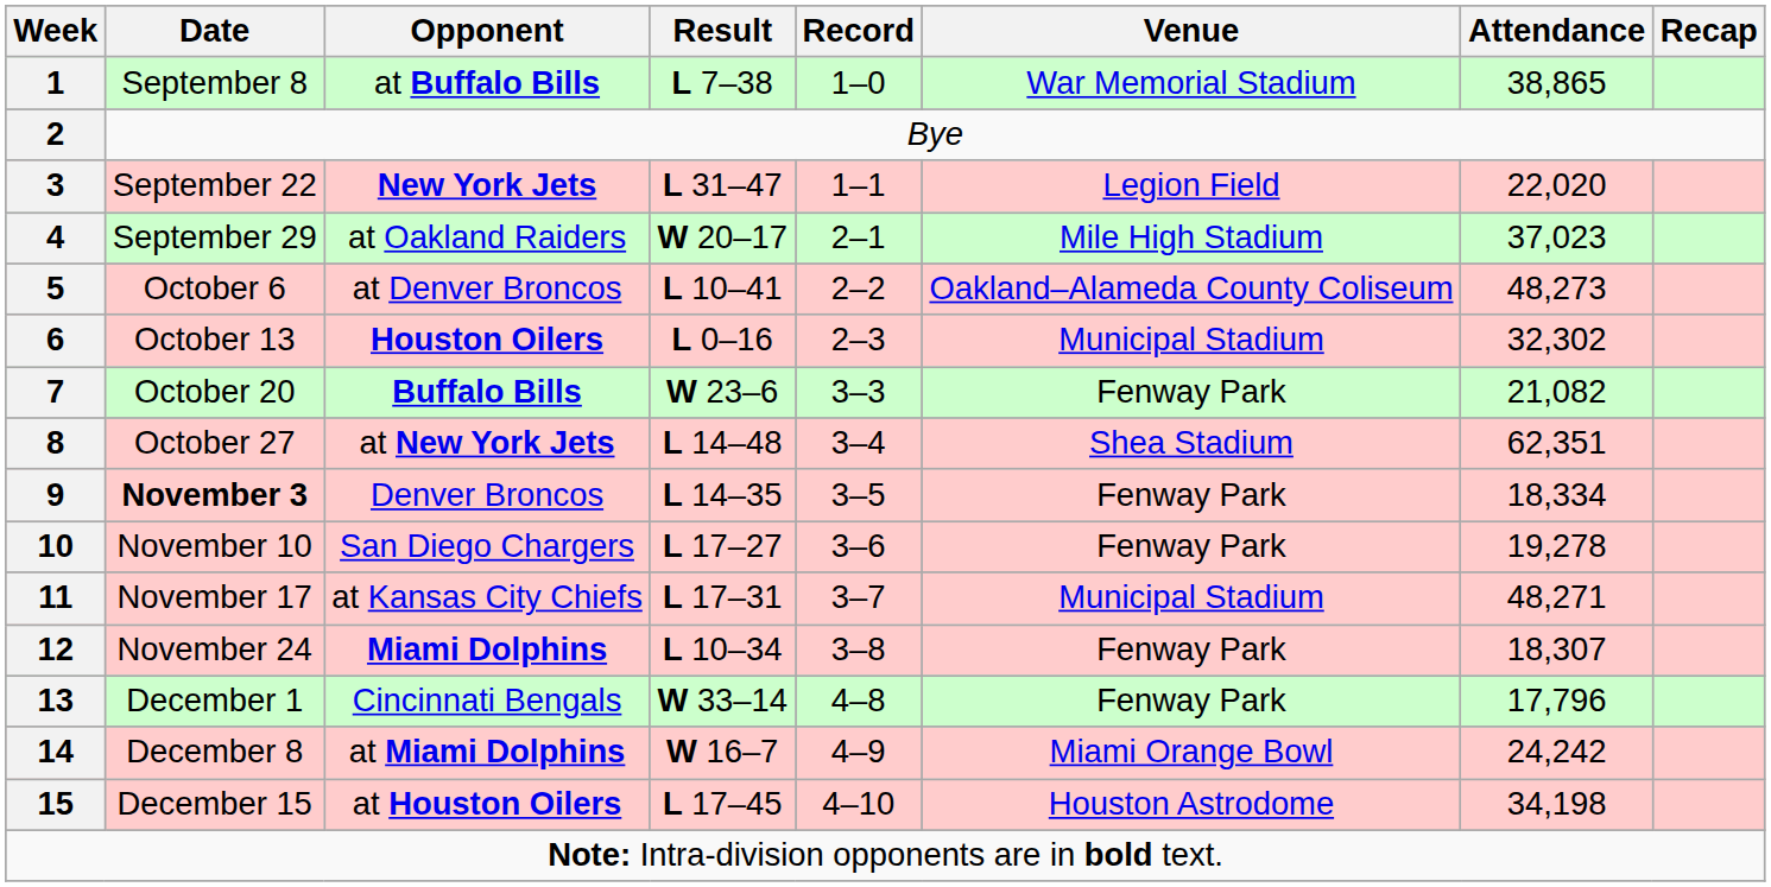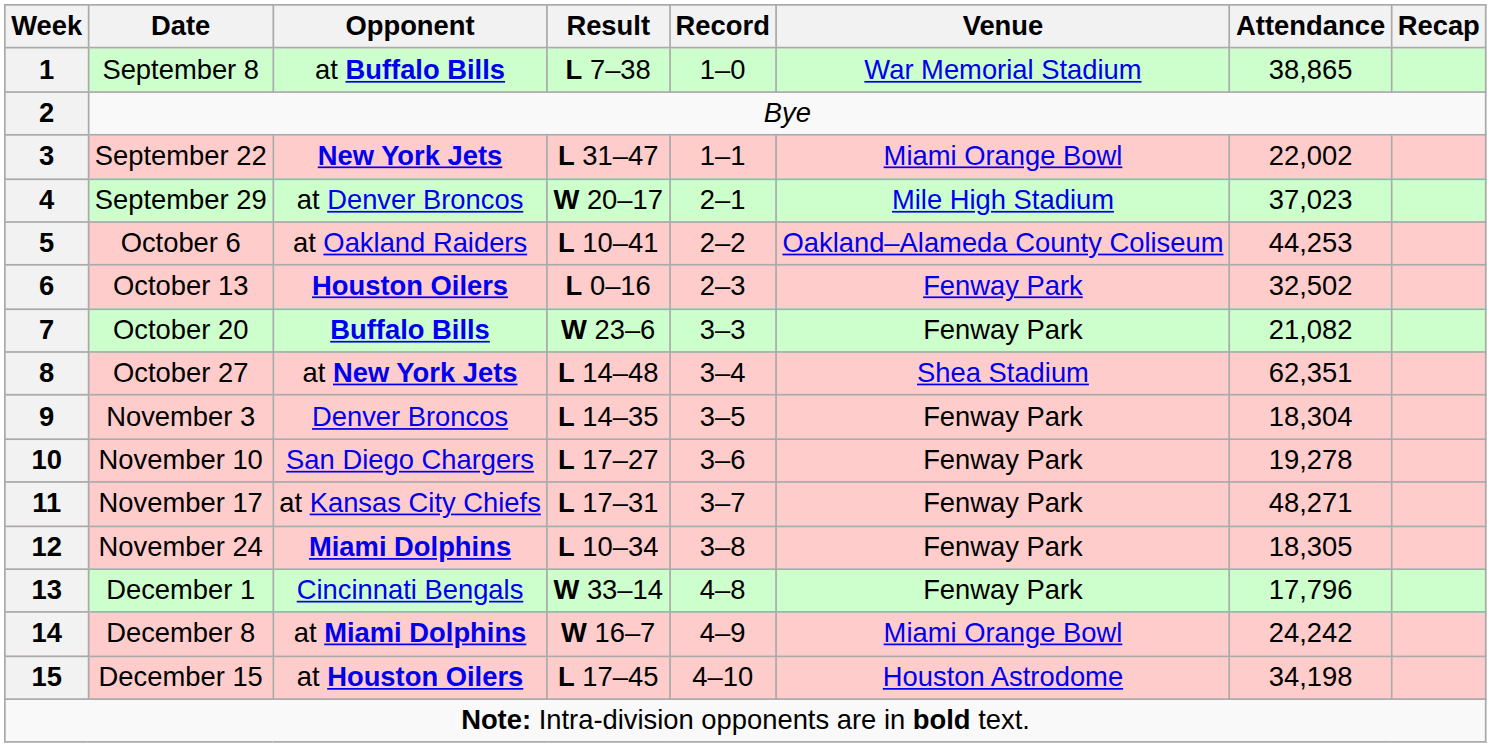3 | Venue: Legion Field -> Miami Orange Bowl
3 | Attendance: 22,020 -> 22,002
4 | Opponent: at Oakland Raiders -> at Denver Broncos
5 | Opponent: at Denver Broncos -> at Oakland Raiders
5 | Attendance: 48,273 -> 44,253
6 | Venue: Municipal Stadium -> Fenway Park
6 | Attendance: 32,302 -> 32,502
9 | Date: bold -> normal
9 | Attendance: 18,334 -> 18,304
11 | Venue: Municipal Stadium -> Fenway Park
12 | Attendance: 18,307 -> 18,305
